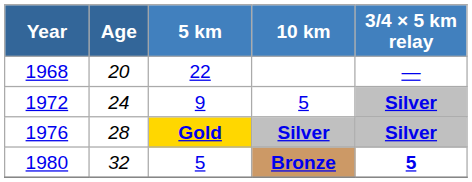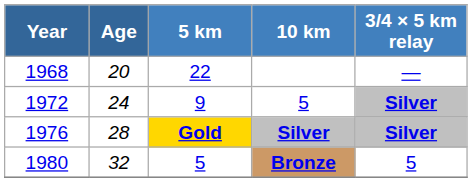Bronze | 3/4 × 5 km relay: bold -> normal
